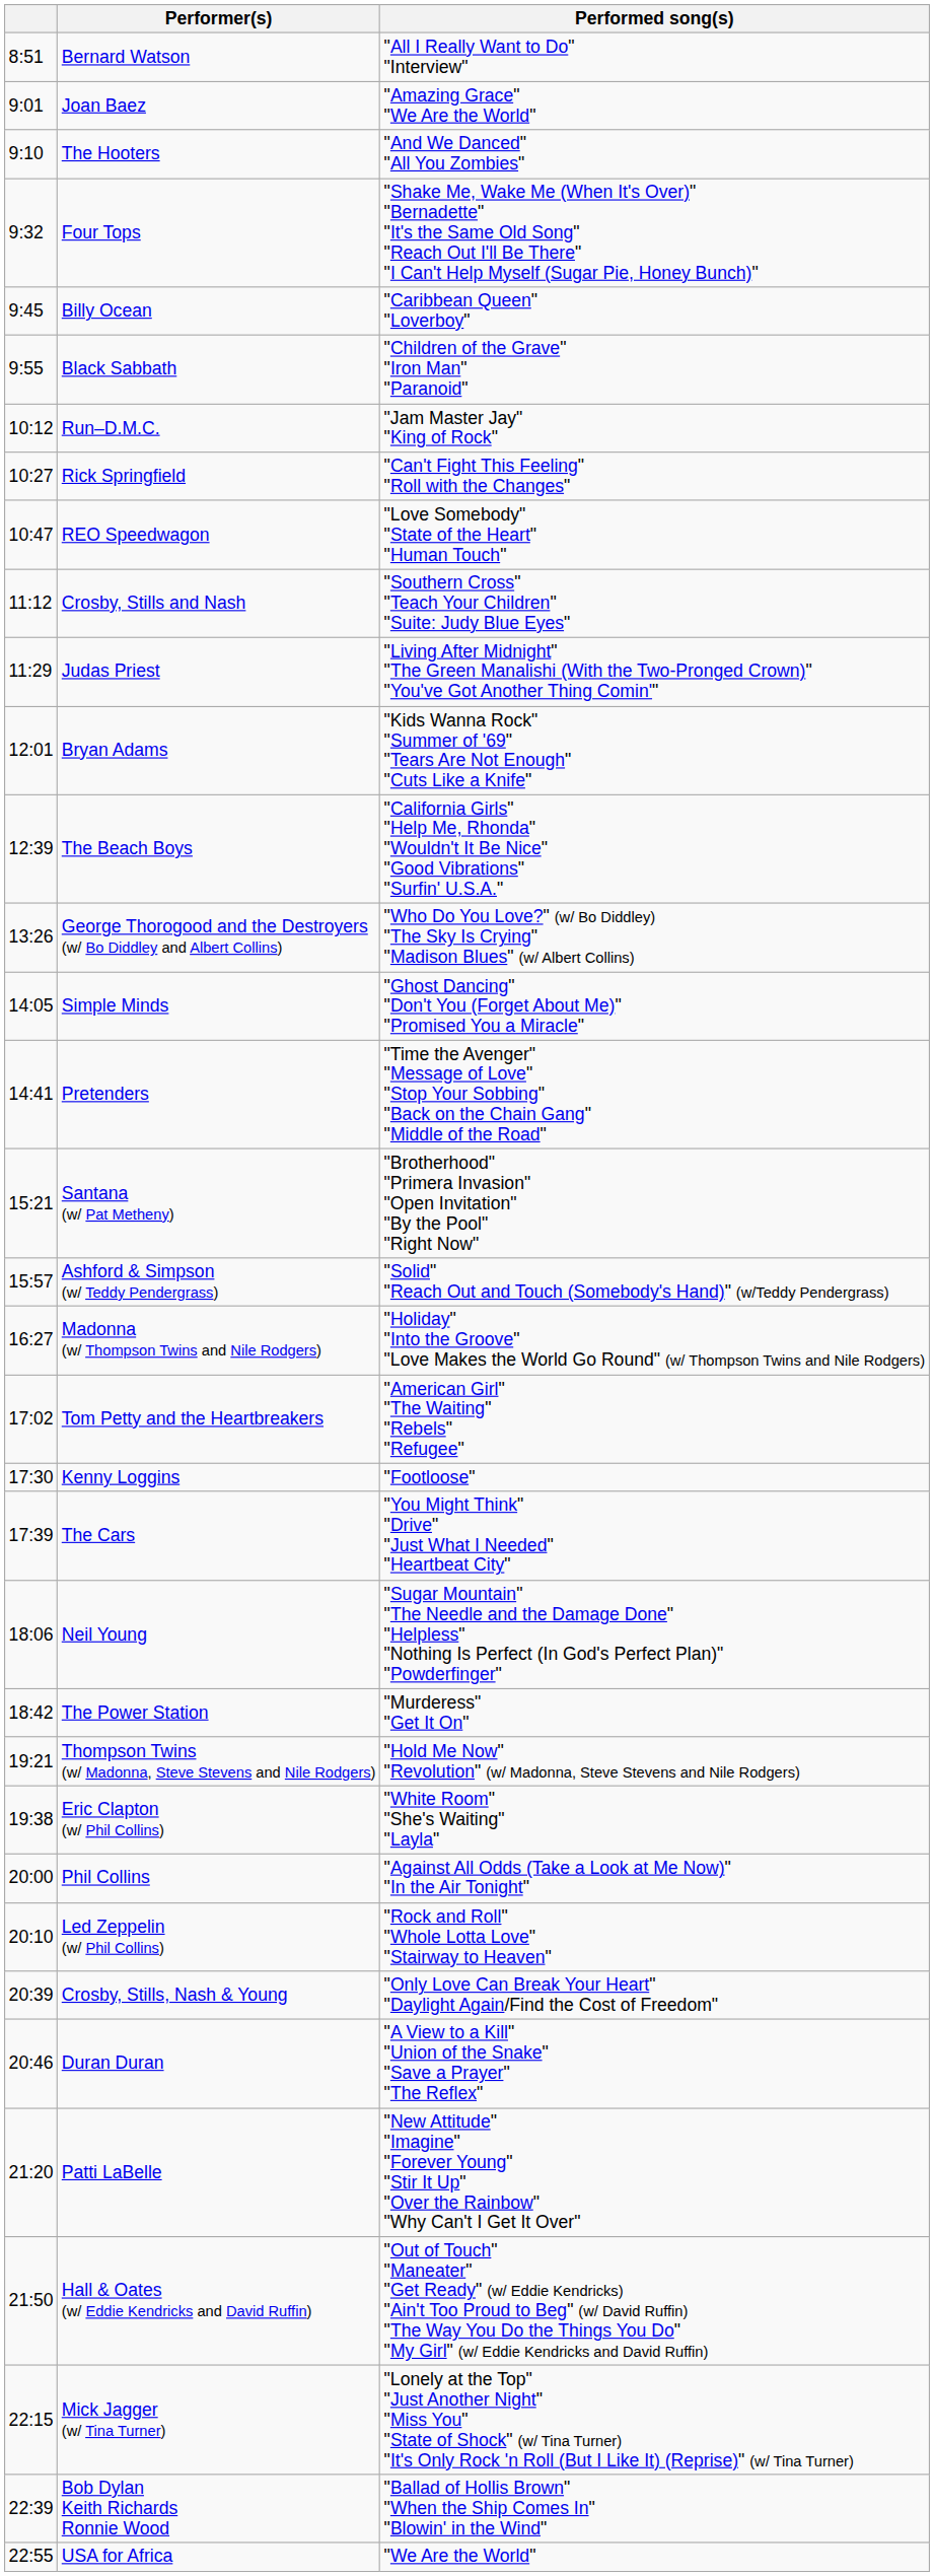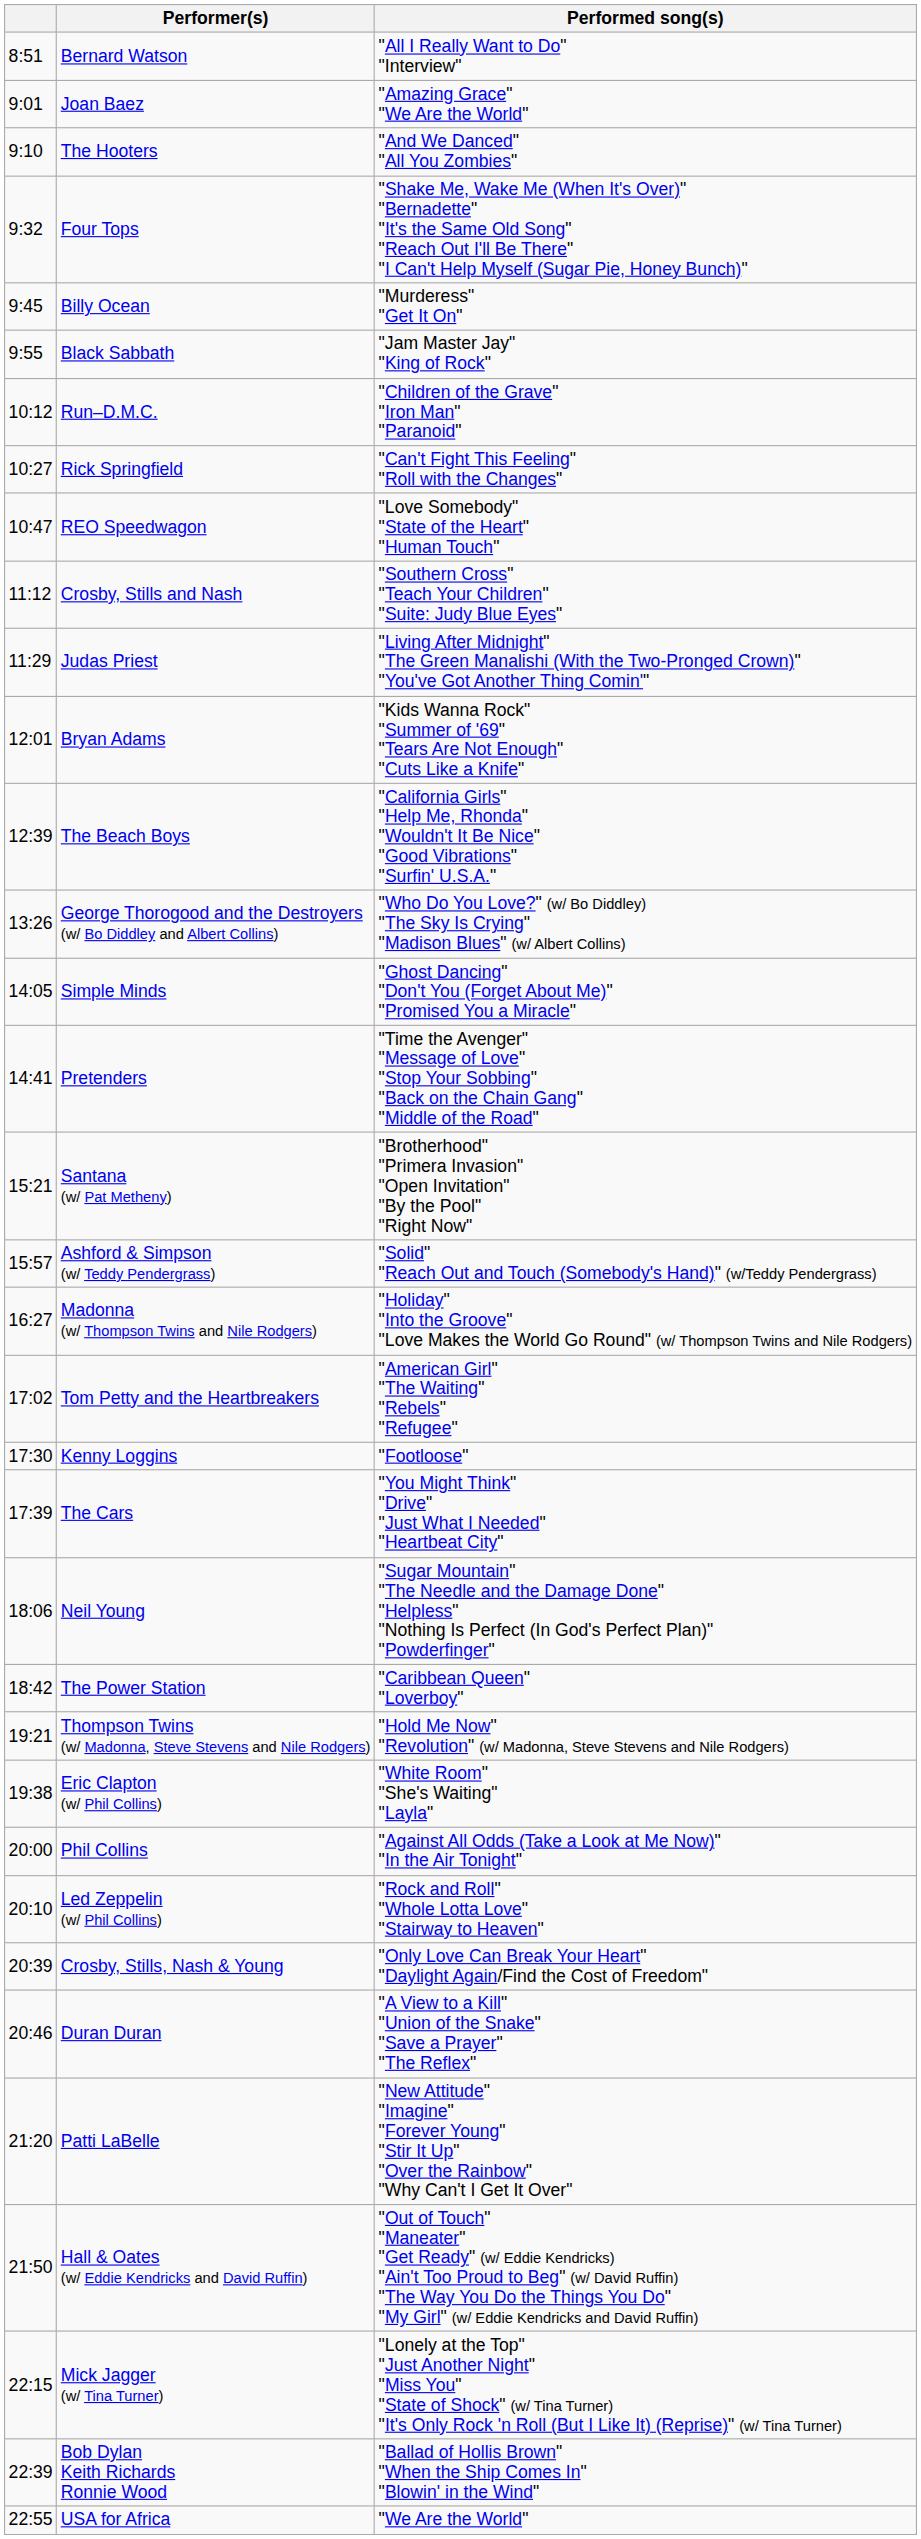Billy Ocean | Performed song(s): "Caribbean Queen" "Loverboy" -> "Murderess" "Get It On"
Black Sabbath | Performed song(s): "Children of the Grave" "Iron Man" "Paranoid" -> "Jam Master Jay" "King of Rock"
Run–D.M.C. | Performed song(s): "Jam Master Jay" "King of Rock" -> "Children of the Grave" "Iron Man" "Paranoid"
The Power Station | Performed song(s): "Murderess" "Get It On" -> "Caribbean Queen" "Loverboy"
